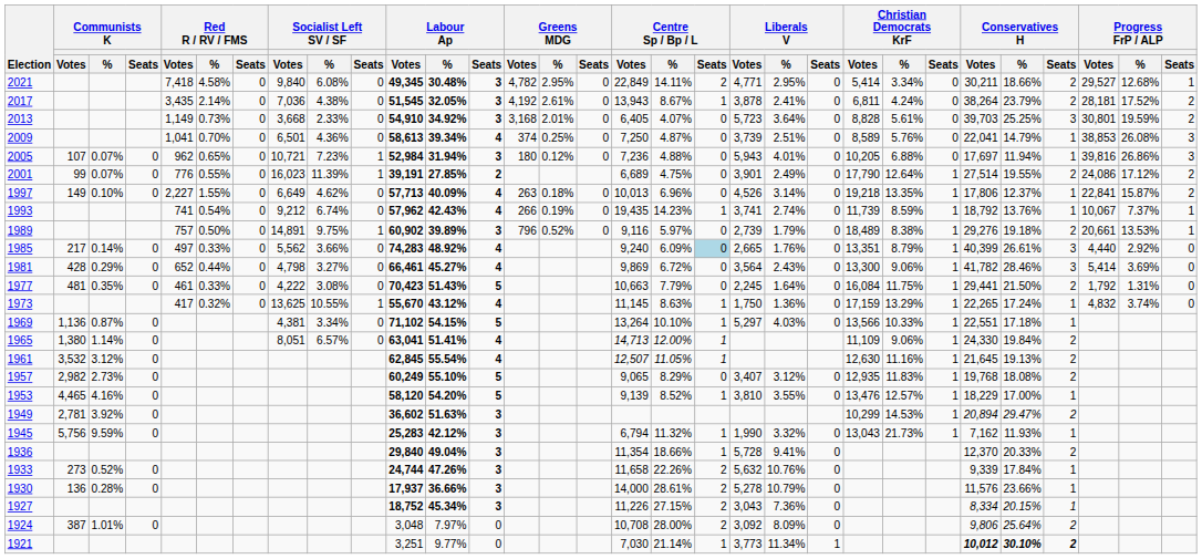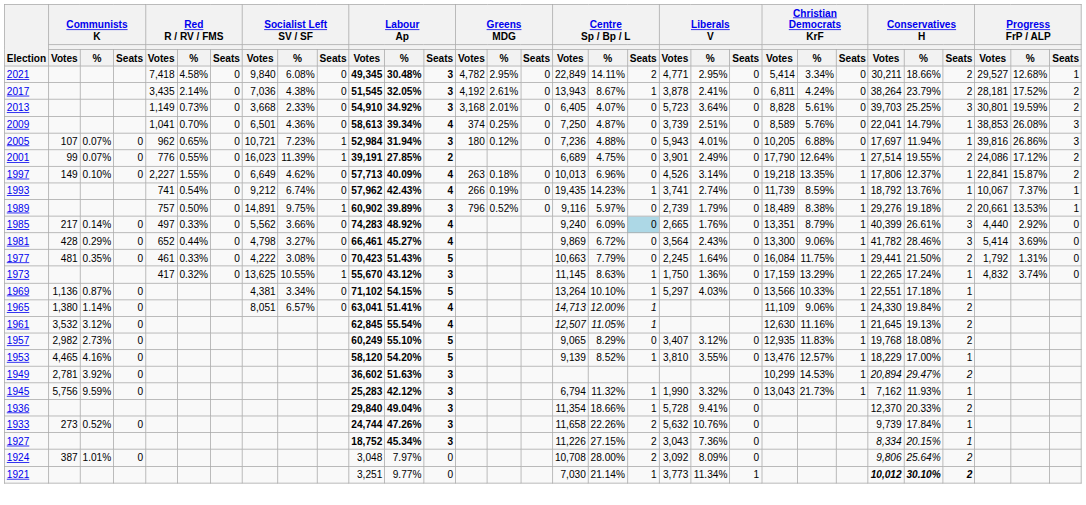1973 | Labour Ap / Seats: 4 -> 3
1933 | Conservatives H / Votes: 9,339 -> 9,739
- row: 1930 | 136 | 0.28% | 0 | 17,937 | 36.66% | 3 | 14,000 | 28.61% | 2 | 5,278 | 10.79% | 0 | 11,576 | 23.66% | 1
